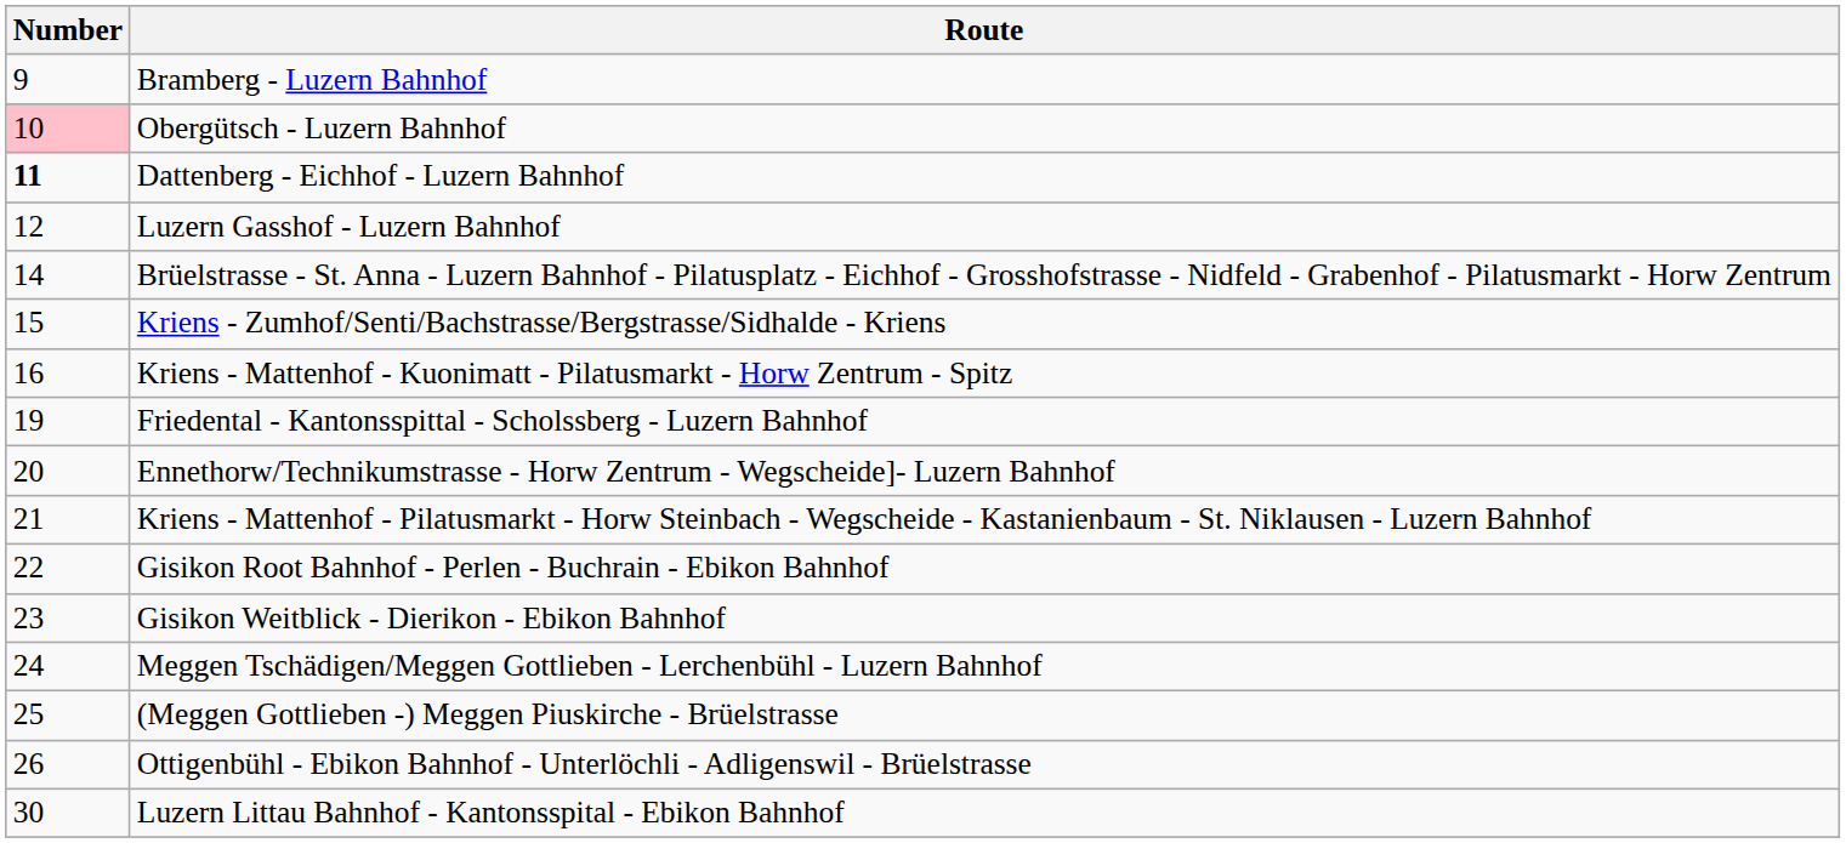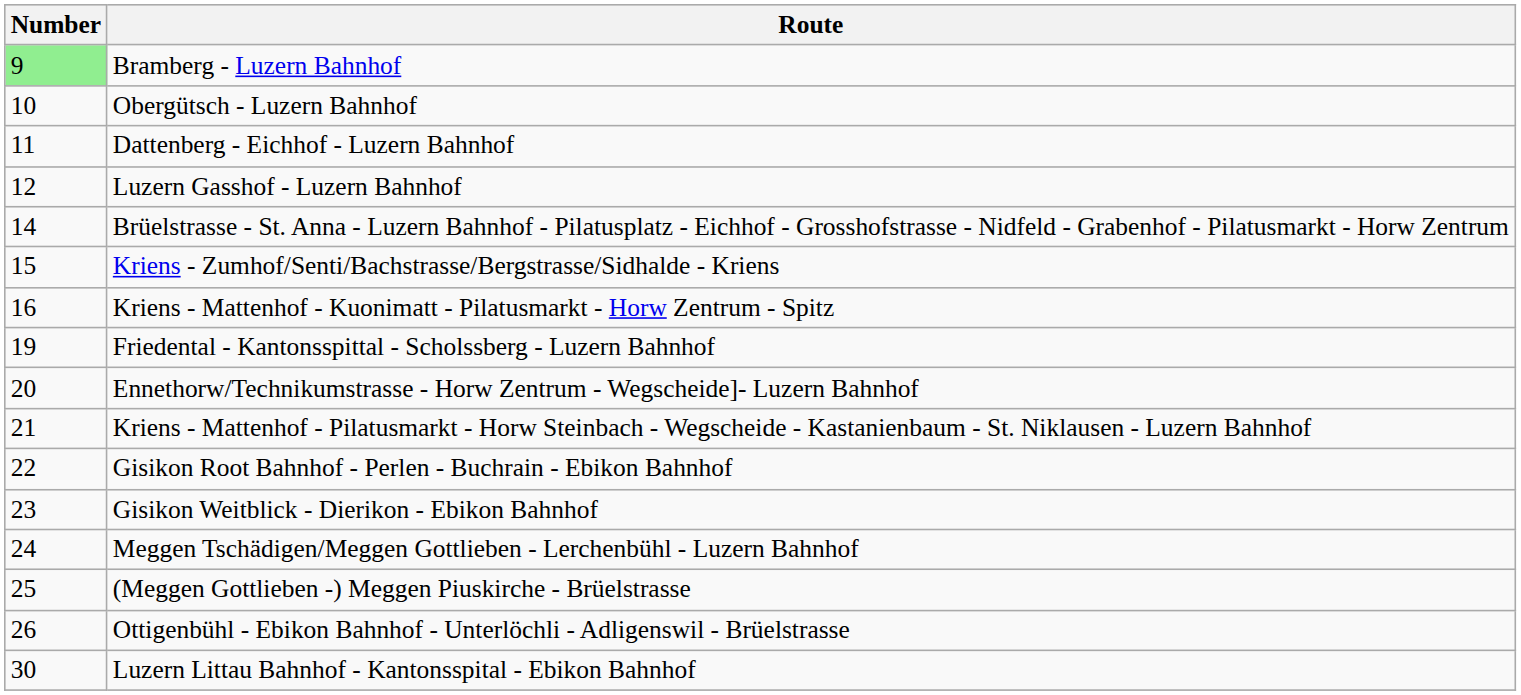Bramberg - Luzern Bahnhof | Number: no background -> lightgreen background
Obergütsch - Luzern Bahnhof | Number: pink background -> no background
Dattenberg - Eichhof - Luzern Bahnhof | Number: bold -> normal
